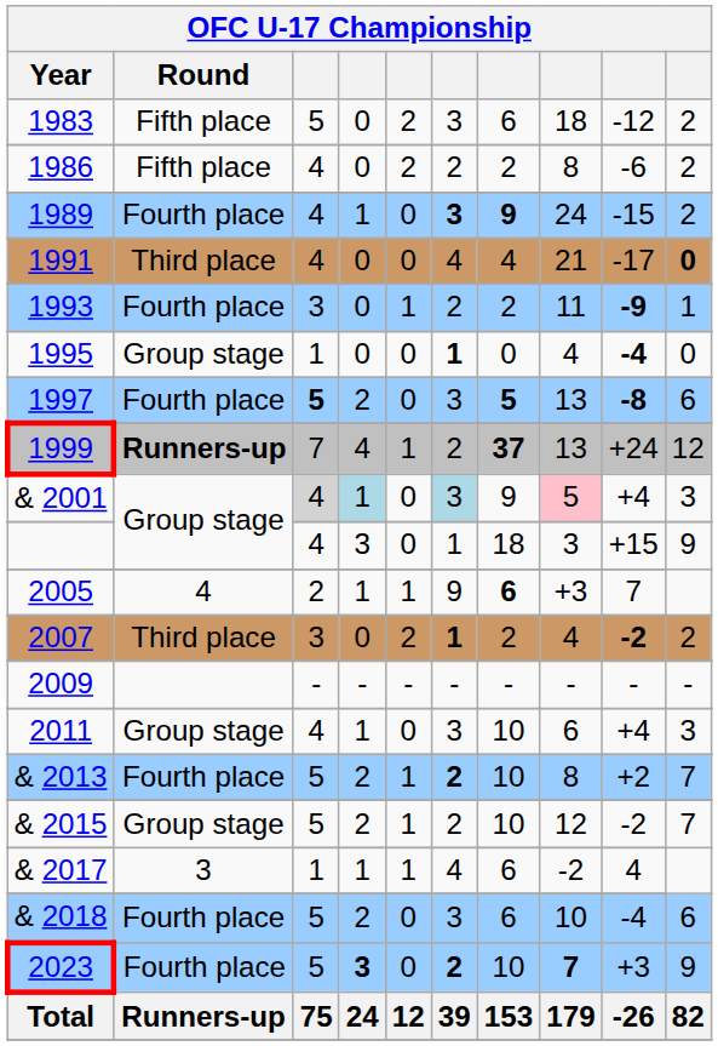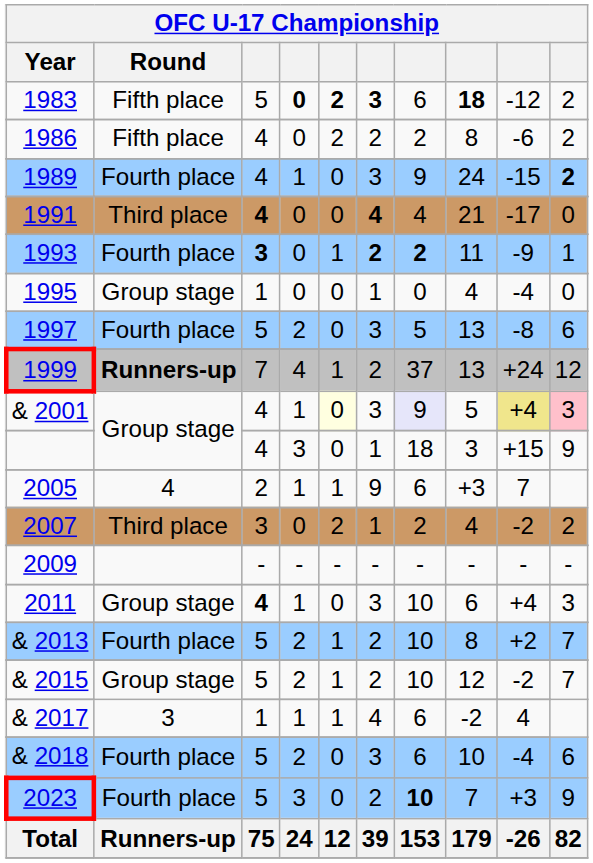1983 | column 4: normal -> bold
1983 | column 5: normal -> bold
1983 | column 6: normal -> bold
1983 | column 8: normal -> bold
1989 | column 6: bold -> normal
1989 | column 7: bold -> normal
1989 | column 10: normal -> bold
1991 | column 3: normal -> bold
1991 | column 6: normal -> bold
1991 | column 10: bold -> normal
1993 | column 3: normal -> bold
1993 | column 6: normal -> bold
1993 | column 7: normal -> bold
1993 | column 9: bold -> normal
1995 | column 6: bold -> normal
1995 | column 9: bold -> normal
1997 | column 3: bold -> normal
1997 | column 7: bold -> normal
1997 | column 9: bold -> normal
1999 | column 7: bold -> normal
& 2001 | column 3: lightgrey background -> no background
& 2001 | column 4: lightblue background -> no background
& 2001 | column 5: no background -> lightyellow background
& 2001 | column 6: lightblue background -> no background
& 2001 | column 7: no background -> lavender background
& 2001 | column 8: pink background -> no background
& 2001 | column 9: no background -> khaki background
& 2001 | column 10: no background -> pink background
2005 | column 7: bold -> normal
2007 | column 6: bold -> normal
2007 | column 9: bold -> normal
2011 | column 3: normal -> bold
& 2013 | column 6: bold -> normal
2023 | column 4: bold -> normal
2023 | column 6: bold -> normal
2023 | column 7: normal -> bold
2023 | column 8: bold -> normal
